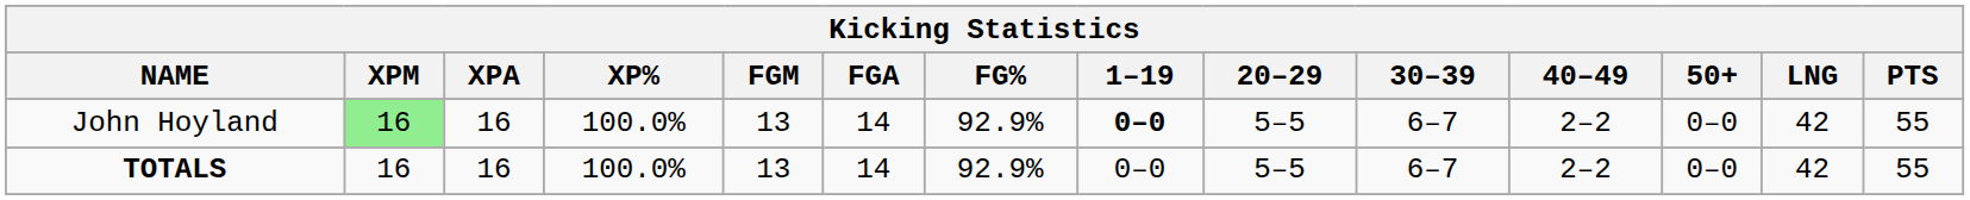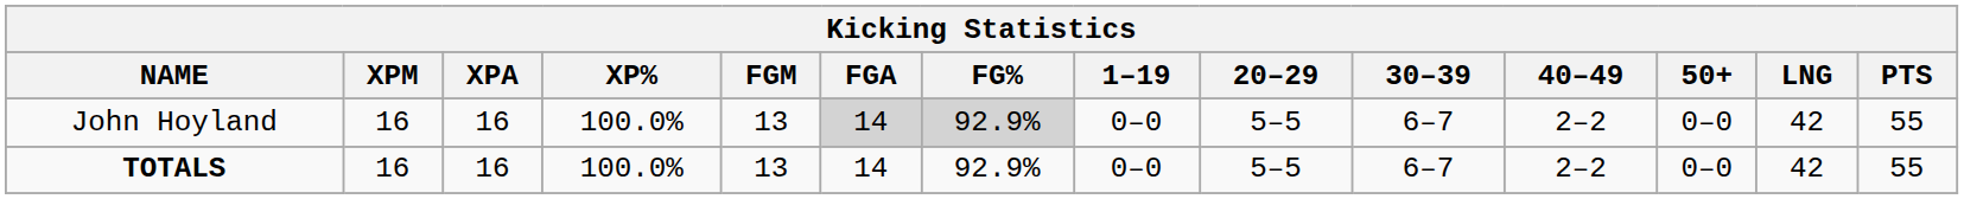John Hoyland | XPM: lightgreen background -> no background
John Hoyland | FGA: no background -> lightgrey background
John Hoyland | FG%: no background -> lightgrey background
John Hoyland | 1–19: bold -> normal
